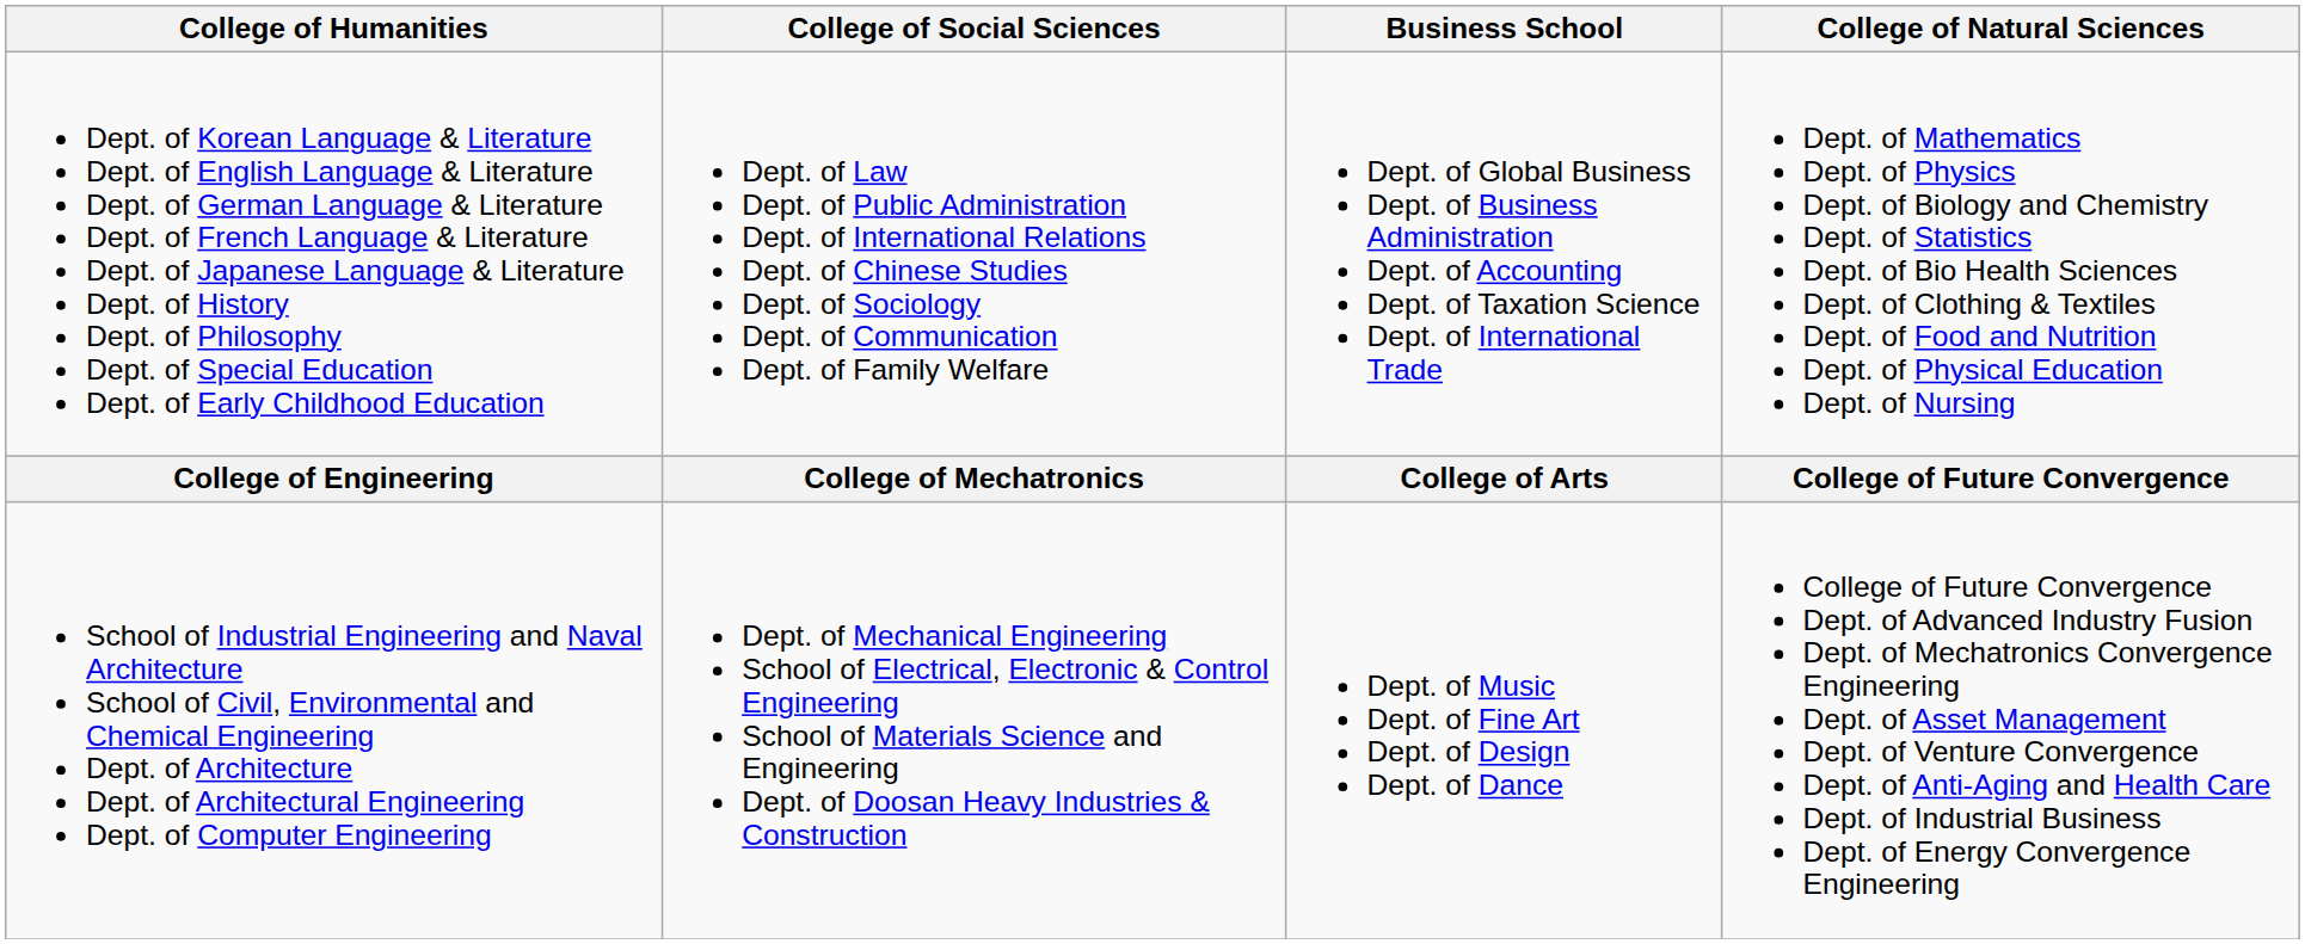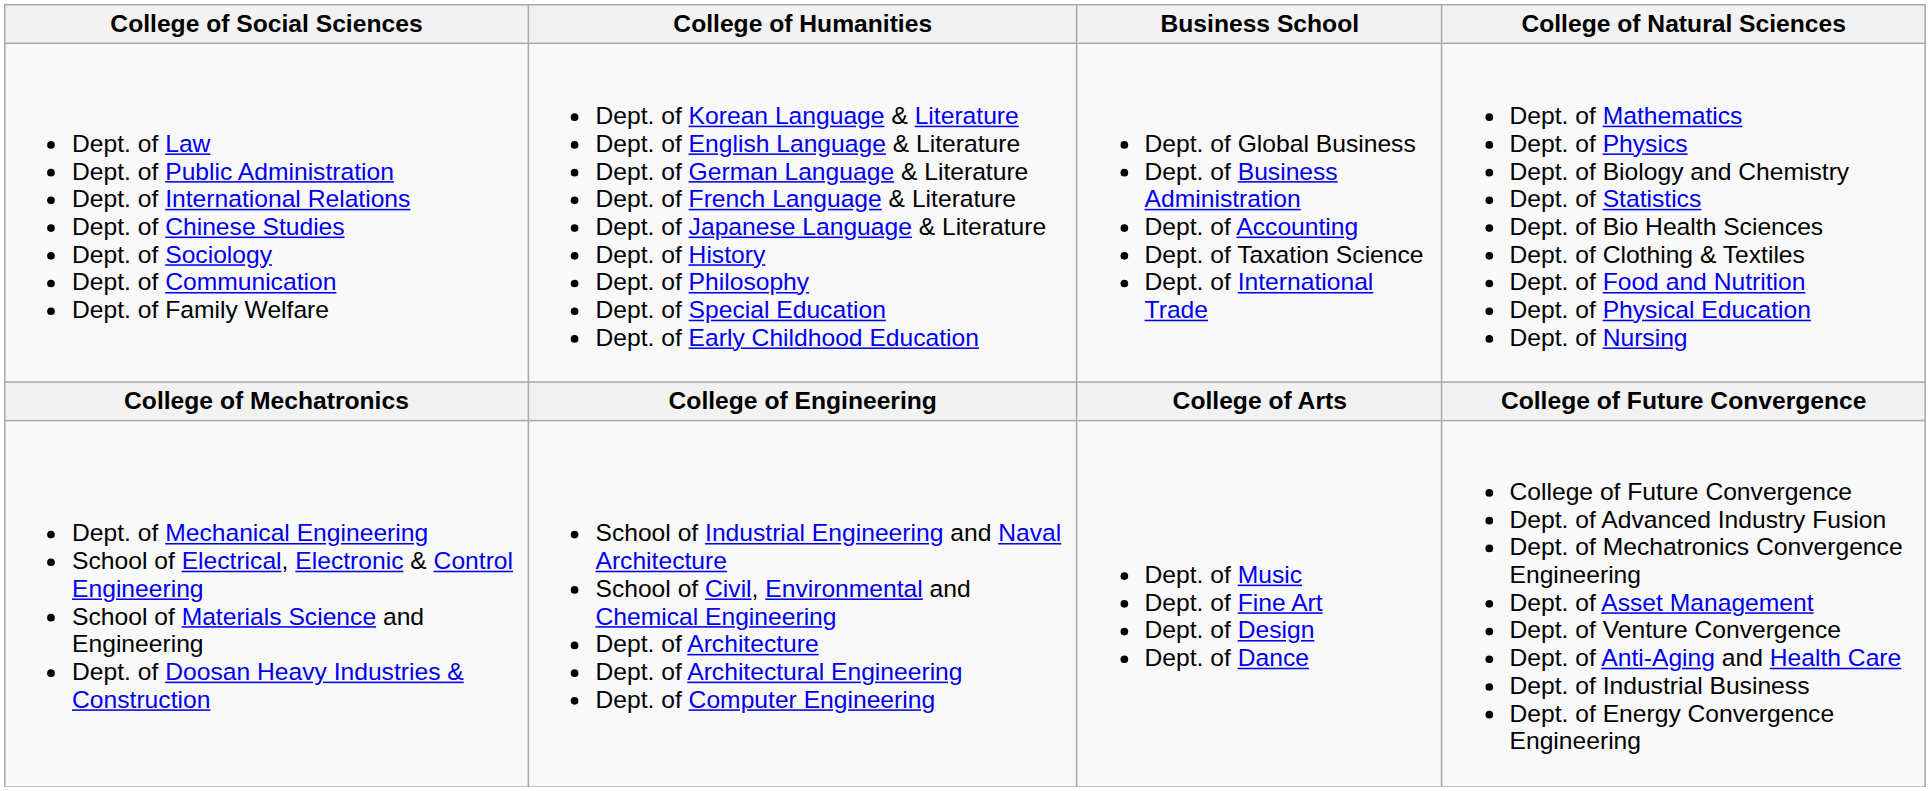columns swapped: College of Humanities <-> College of Social Sciences
